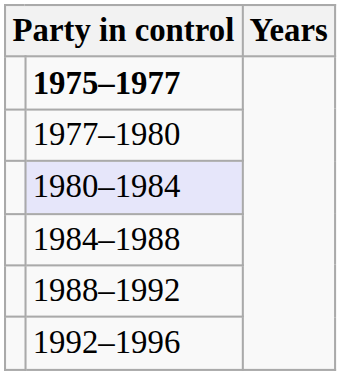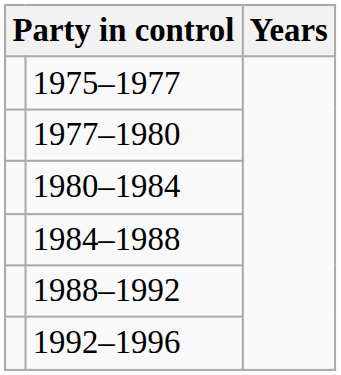1975–1977 | column 2: bold -> normal
1980–1984 | column 2: lavender background -> no background
